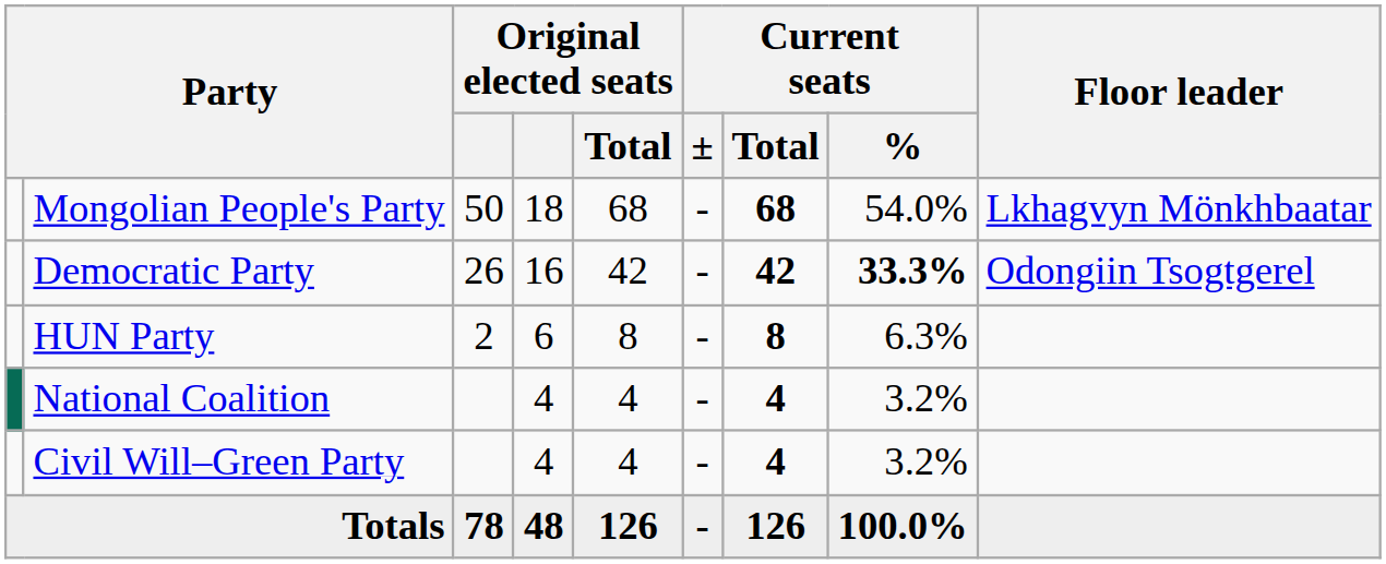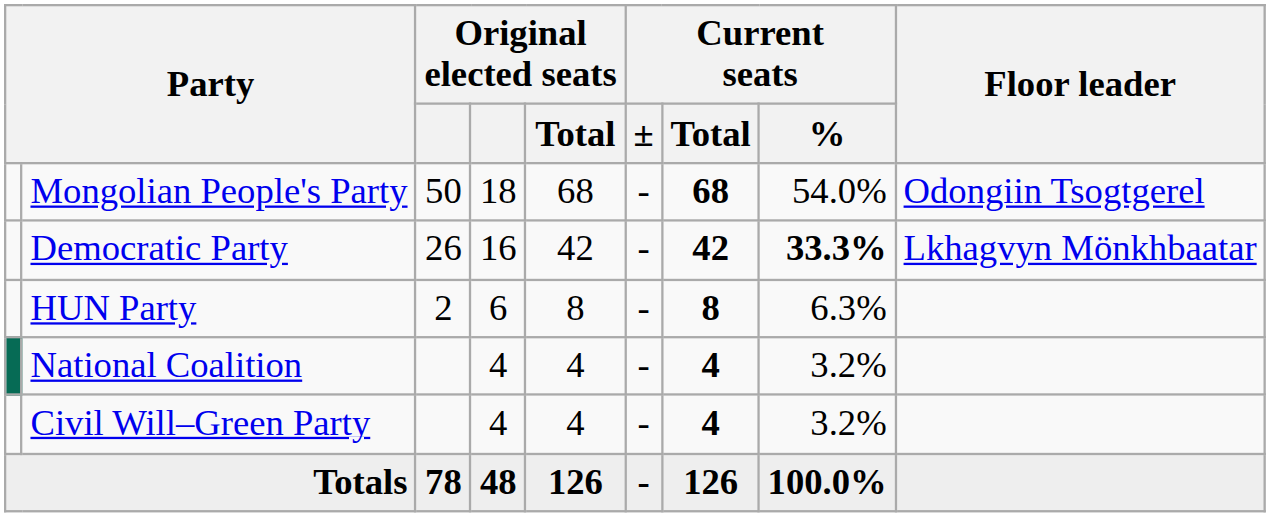Mongolian People's Party | Floor leader: Lkhagvyn Mönkhbaatar -> Odongiin Tsogtgerel
Democratic Party | Floor leader: Odongiin Tsogtgerel -> Lkhagvyn Mönkhbaatar
